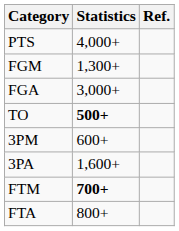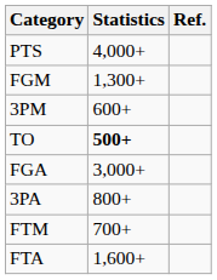rows swapped: FGA <-> 3PM
3PA | Statistics: 1,600+ -> 800+
FTM | Statistics: bold -> normal
FTA | Statistics: 800+ -> 1,600+
